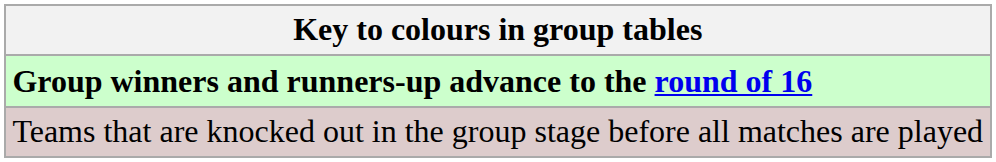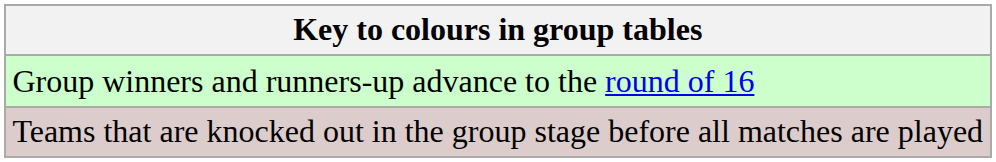row 2 | column 1: bold -> normal
